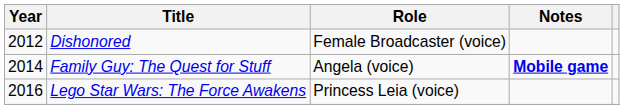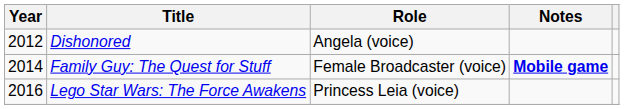Dishonored | Role: Female Broadcaster (voice) -> Angela (voice)
Family Guy: The Quest for Stuff | Role: Angela (voice) -> Female Broadcaster (voice)
